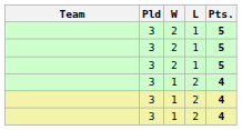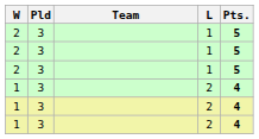columns swapped: Team <-> W
